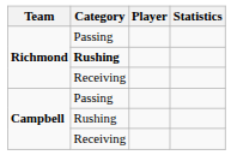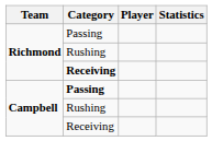Richmond / Rushing | Category: bold -> normal
Richmond / Receiving | Category: normal -> bold
Campbell / Passing | Category: normal -> bold
